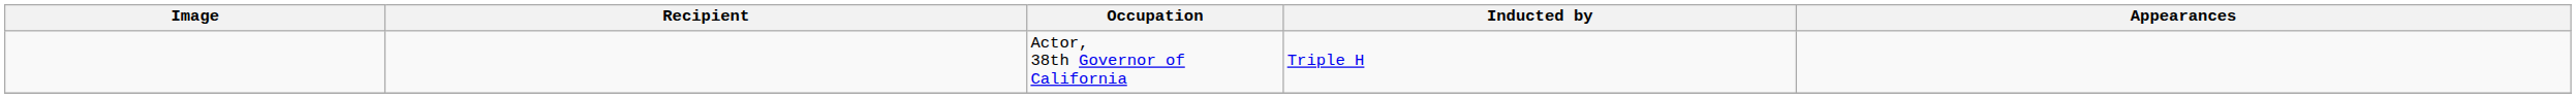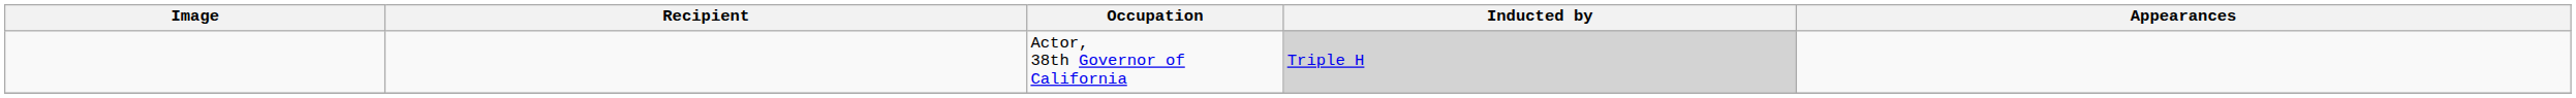Actor, 38th Governor of California | Inducted by: no background -> lightgrey background
